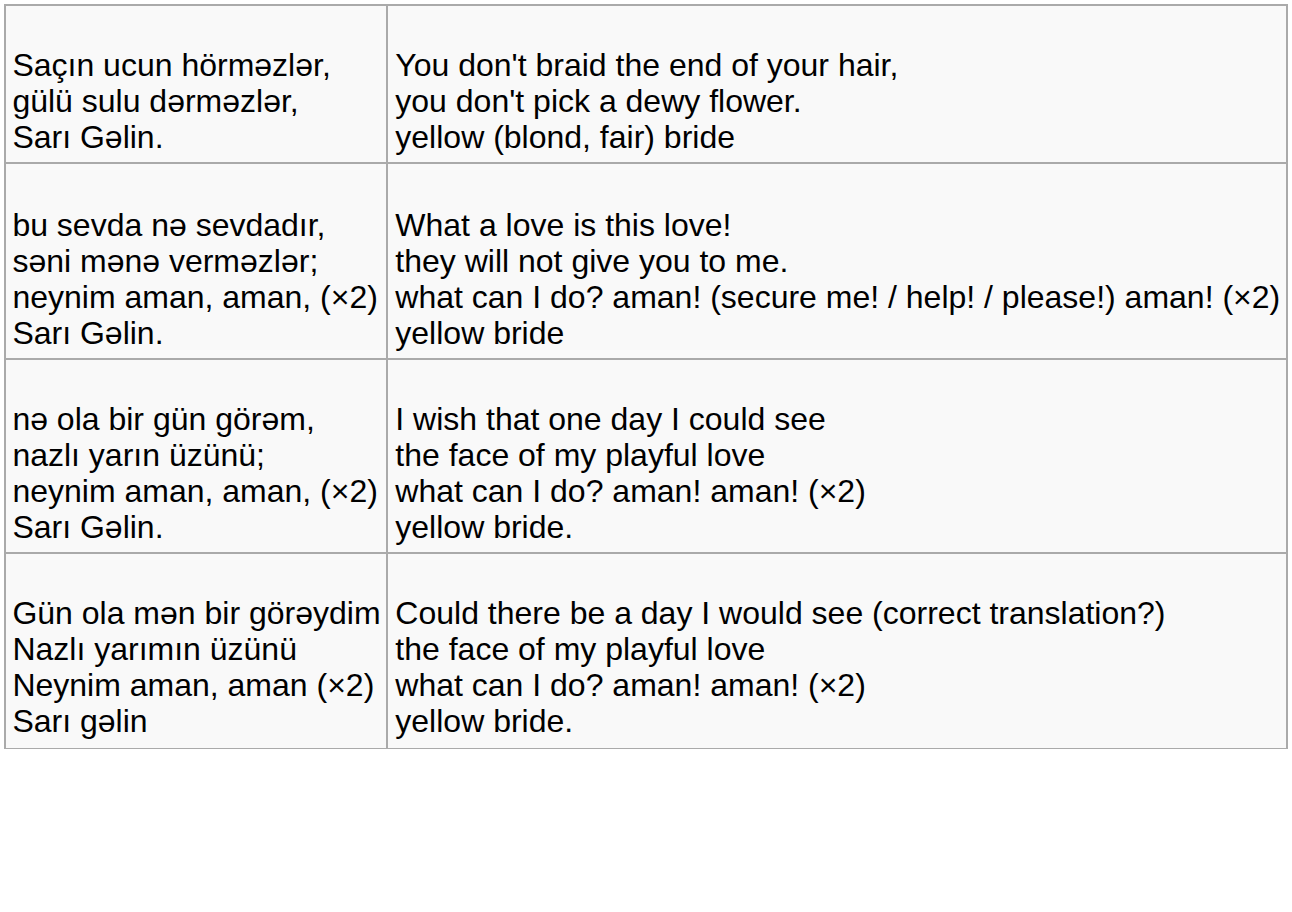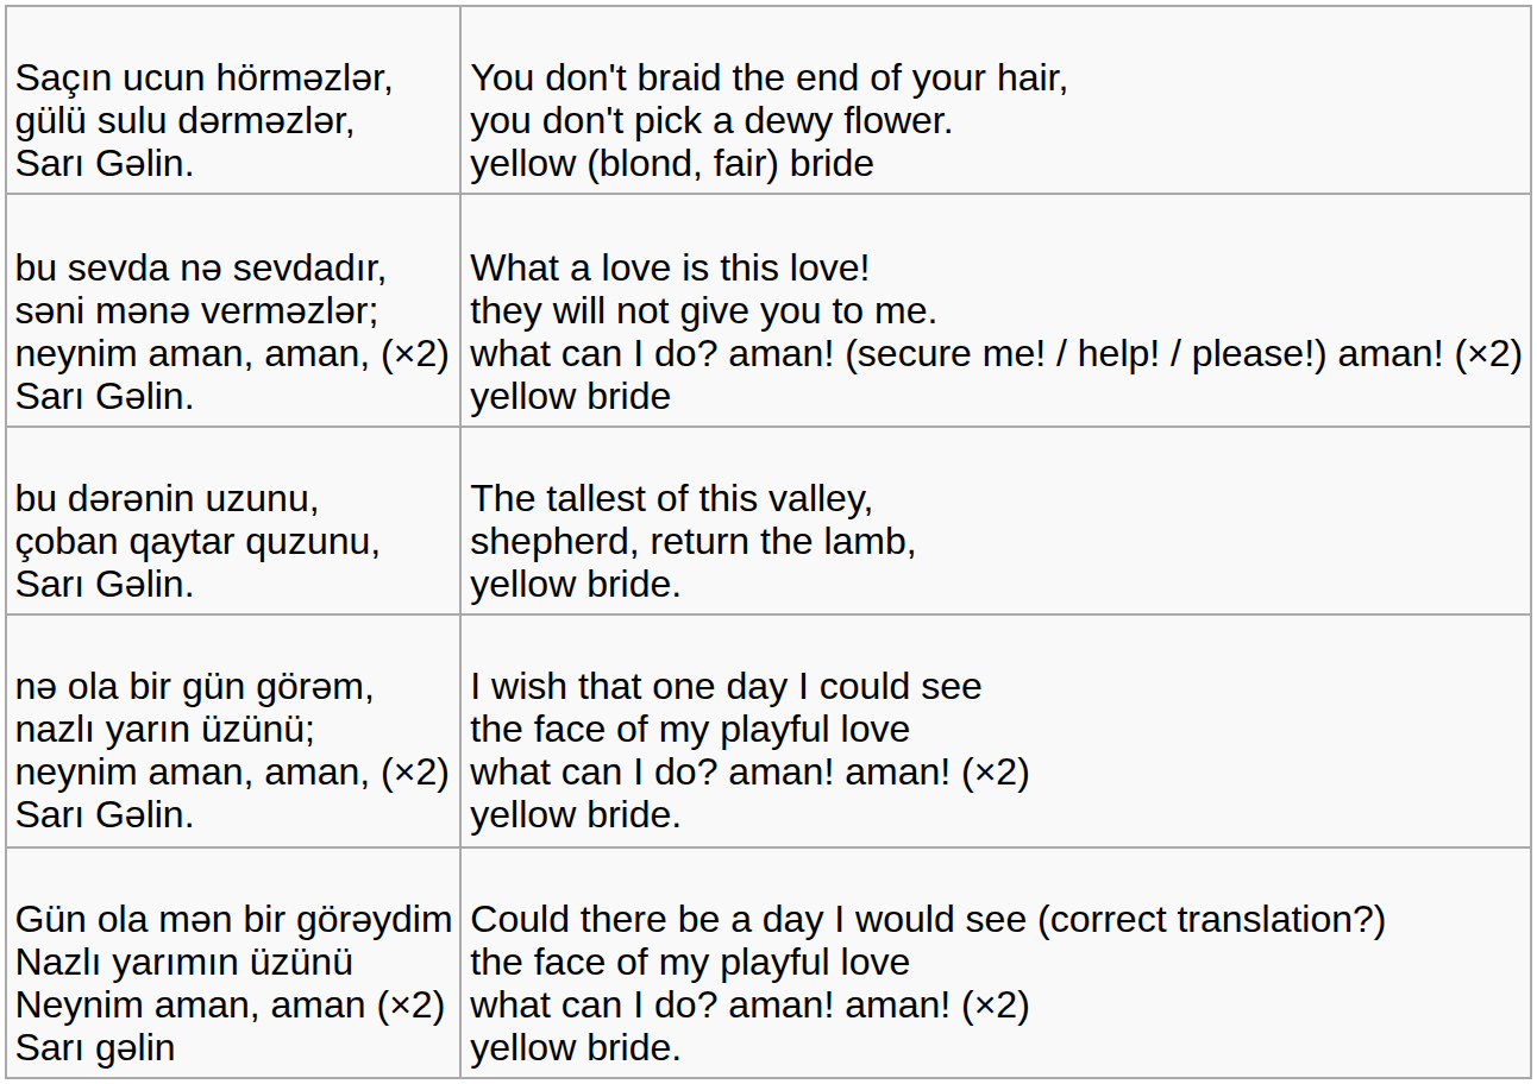+ row: bu dərənin uzunu, çoban qaytar quzunu, Sarı Gəlin. | The tallest of this valley, shepherd, return the lamb, yellow bride.
